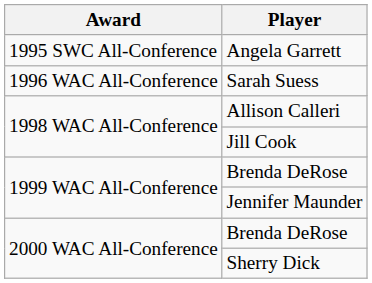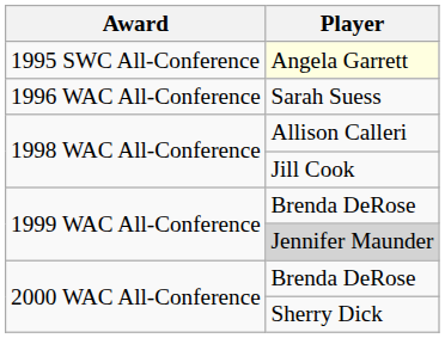row 2 | Player: no background -> lightyellow background
row 7 | Player: no background -> lightgrey background
